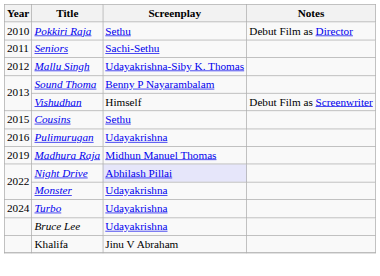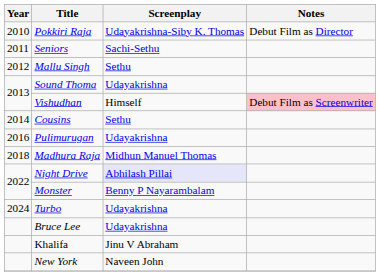Pokkiri Raja | Screenplay: Sethu -> Udayakrishna-Siby K. Thomas
Mallu Singh | Screenplay: Udayakrishna-Siby K. Thomas -> Sethu
Sound Thoma | Screenplay: Benny P Nayarambalam -> Udayakrishna
Vishudhan | Notes: no background -> pink background
Cousins | Year: 2015 -> 2014
Madhura Raja | Year: 2019 -> 2018
Monster | Screenplay: Udayakrishna -> Benny P Nayarambalam
+ row: New York | Naveen John
